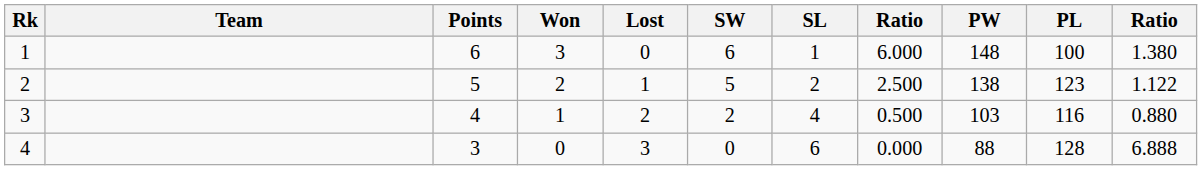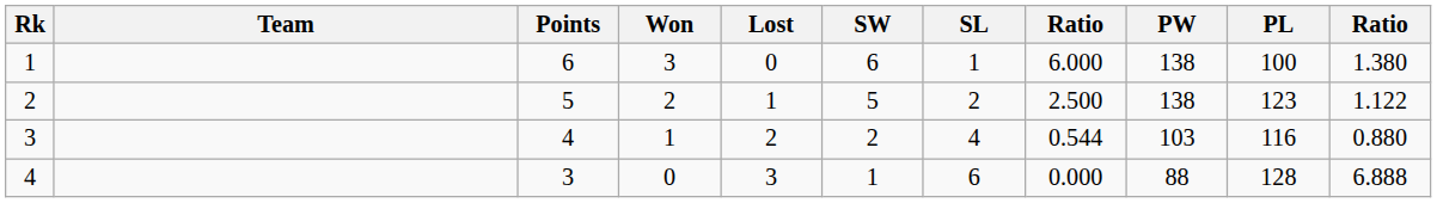row 2 | PW: 148 -> 138
row 4 | column 8: 0.500 -> 0.544
row 5 | SW: 0 -> 1
